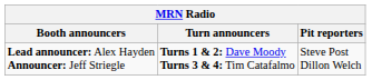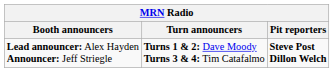Lead announcer: Alex Hayden Announcer: Jeff Striegle | Pit reporters: normal -> bold
